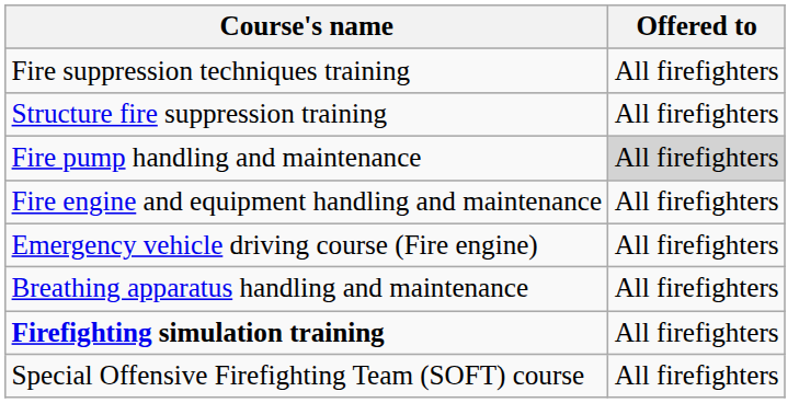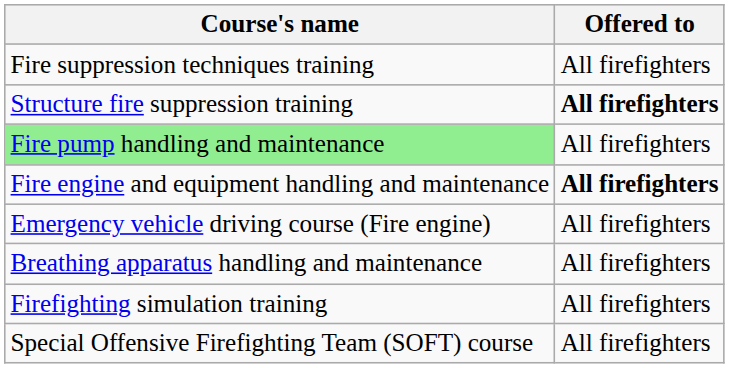row 3 | Offered to: normal -> bold
row 4 | Course's name: no background -> lightgreen background
row 4 | Offered to: lightgrey background -> no background
row 5 | Offered to: normal -> bold
row 8 | Course's name: bold -> normal
